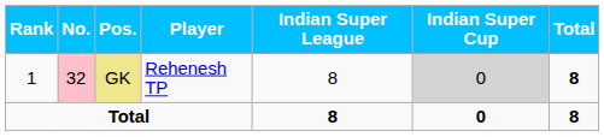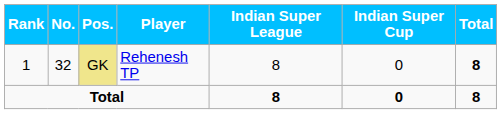1 | No.: pink background -> no background
1 | Indian Super Cup: lightgrey background -> no background
